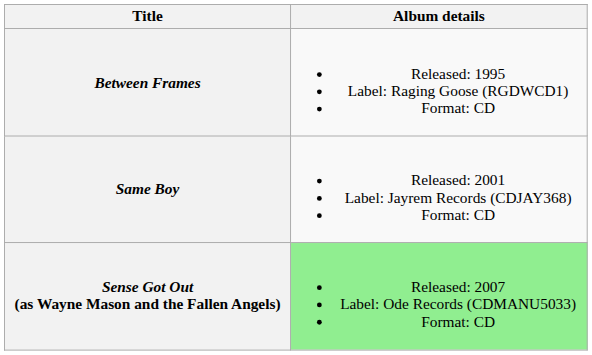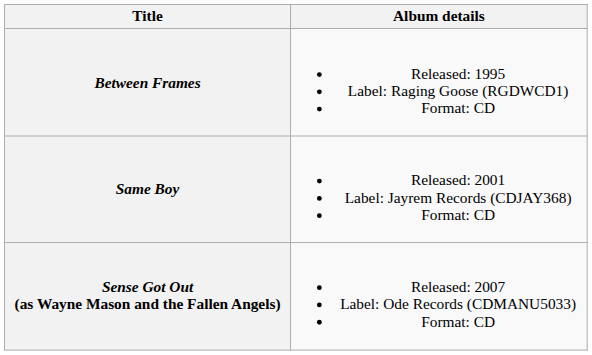Sense Got Out (as Wayne Mason and the Fallen Angels) | Album details: lightgreen background -> no background
